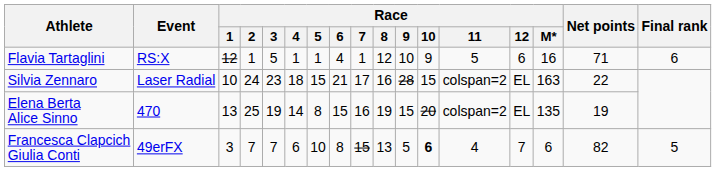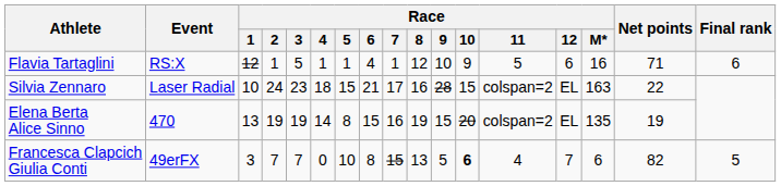Elena Berta Alice Sinno | Race / 2: 25 -> 19
Francesca Clapcich Giulia Conti | Race / 4: 6 -> 0
